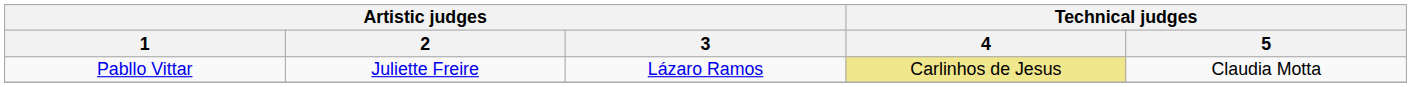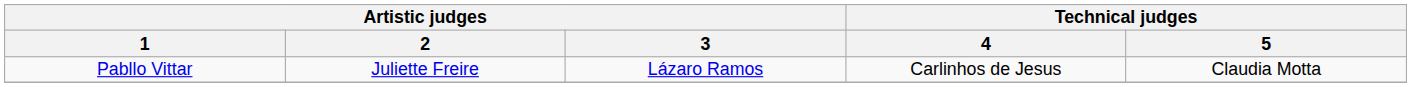Pabllo Vittar | Technical judges / 4: khaki background -> no background
